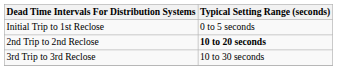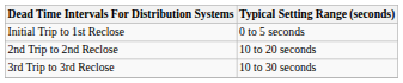2nd Trip to 2nd Reclose | Typical Setting Range (seconds): bold -> normal
